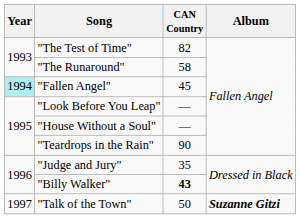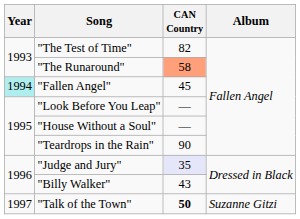"The Runaround" | CAN Country: no background -> lightsalmon background
"Judge and Jury" | CAN Country: no background -> lavender background
"Billy Walker" | CAN Country: bold -> normal
"Talk of the Town" | CAN Country: normal -> bold
"Talk of the Town" | Album: bold -> normal
